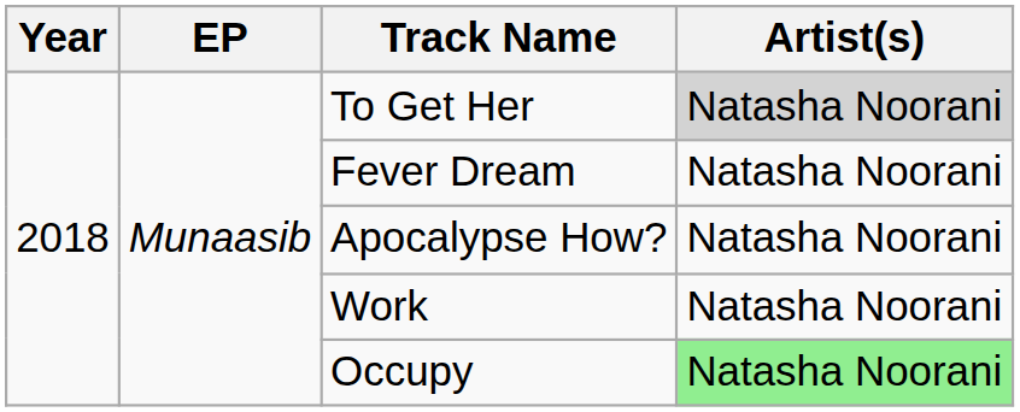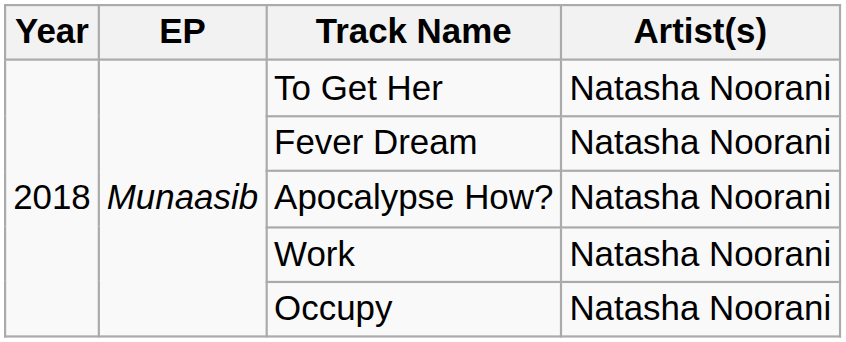To Get Her | Artist(s): lightgrey background -> no background
Occupy | Artist(s): lightgreen background -> no background
